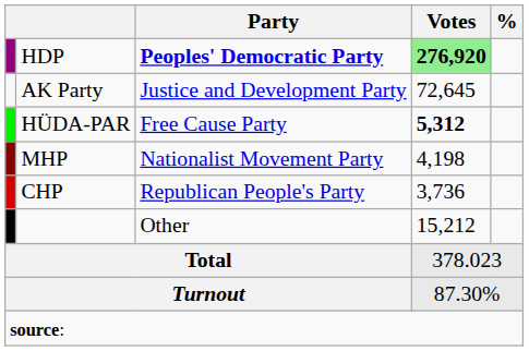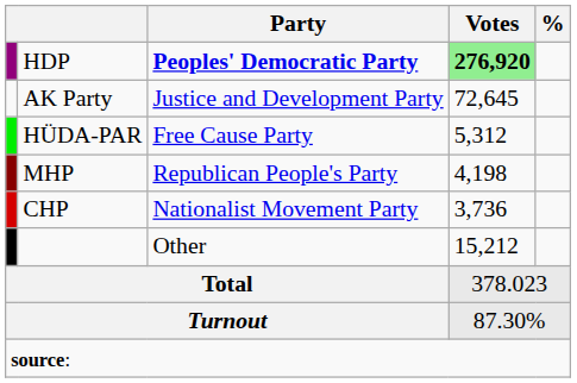HÜDA-PAR | Votes: bold -> normal
MHP | Party: Nationalist Movement Party -> Republican People's Party
CHP | Party: Republican People's Party -> Nationalist Movement Party
